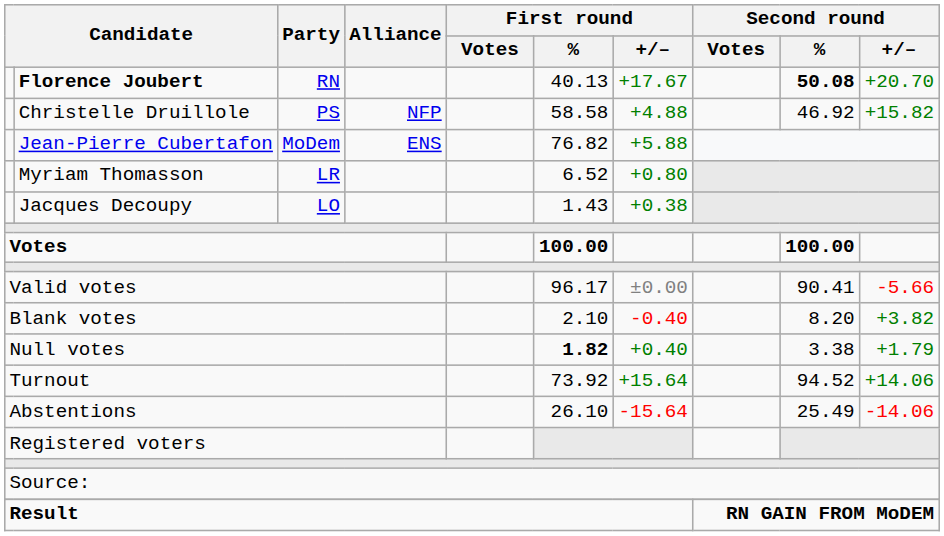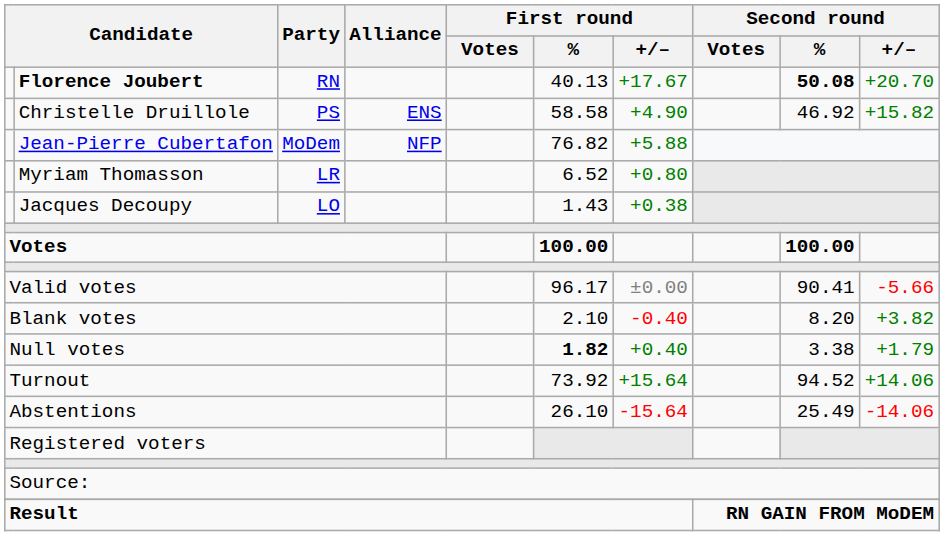Christelle Druillole | Alliance: NFP -> ENS
Christelle Druillole | First round / +/–: +4.88 -> +4.90
Jean-Pierre Cubertafon | Alliance: ENS -> NFP
